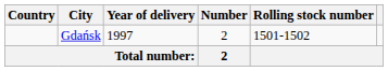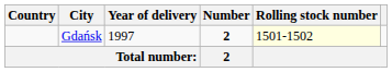Gdańsk | Number: normal -> bold
Gdańsk | Rolling stock number: no background -> lightyellow background
